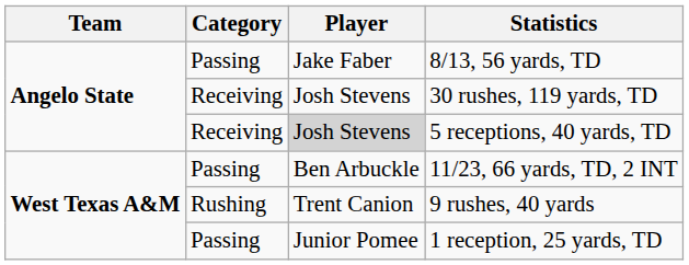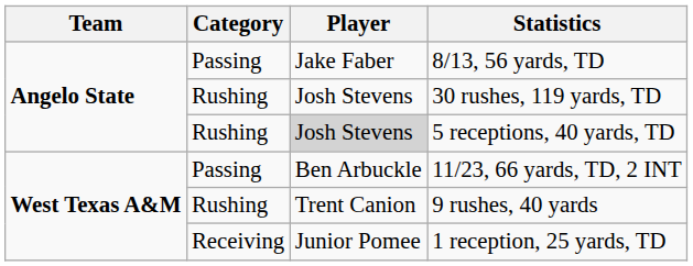30 rushes, 119 yards, TD | Category: Receiving -> Rushing
5 receptions, 40 yards, TD | Category: Receiving -> Rushing
1 reception, 25 yards, TD | Category: Passing -> Receiving
